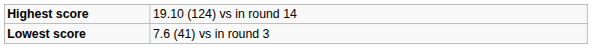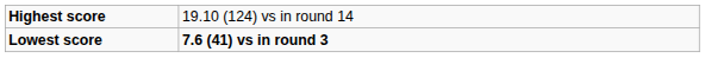Lowest score | column 2: normal -> bold
